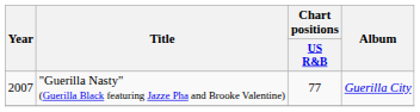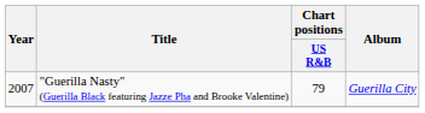row 3 | Chart positions / US R&B: 77 -> 79
